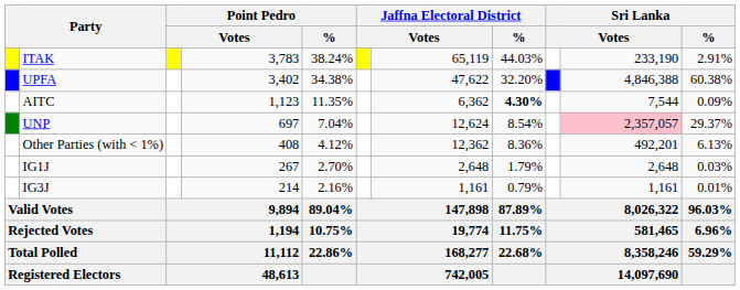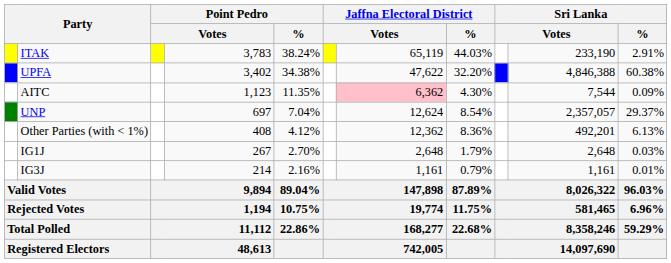AITC | column 7: no background -> pink background
AITC | Jaffna Electoral District / %: bold -> normal
UNP | column 10: pink background -> no background
